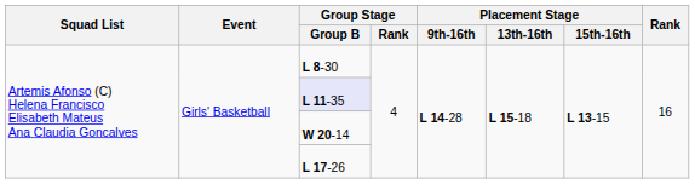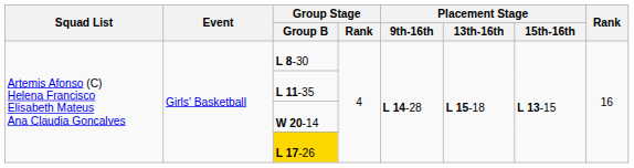L 11-35 | Group Stage / Group B: lavender background -> no background
L 17-26 | Group Stage / Group B: no background -> gold background
